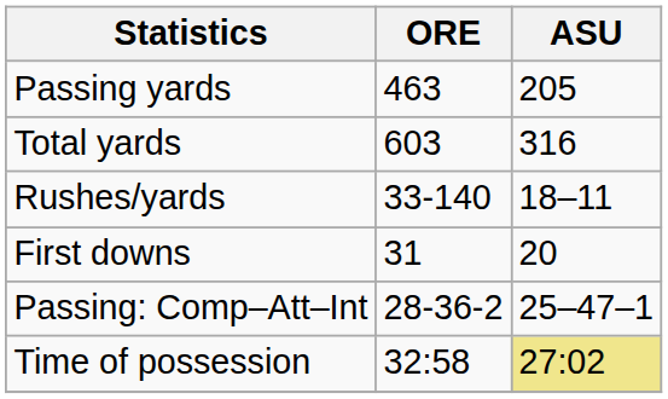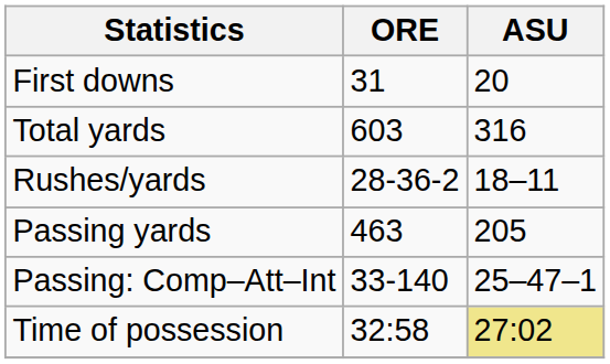rows swapped: First downs <-> Passing yards
Rushes/yards | ORE: 33-140 -> 28-36-2
Passing: Comp–Att–Int | ORE: 28-36-2 -> 33-140
